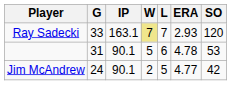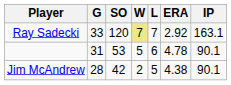columns swapped: IP <-> SO
Ray Sadecki | ERA: 2.93 -> 2.92
Jim McAndrew | G: 24 -> 28
Jim McAndrew | ERA: 4.77 -> 4.38
